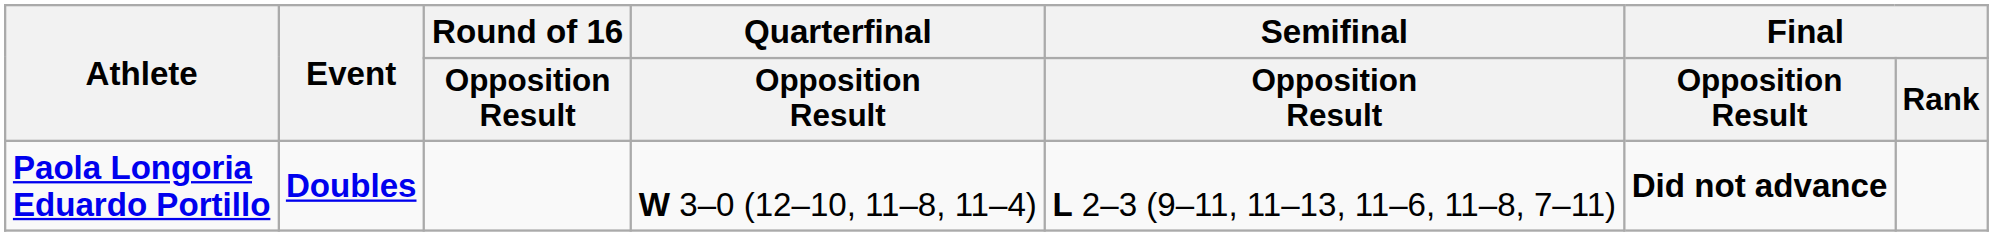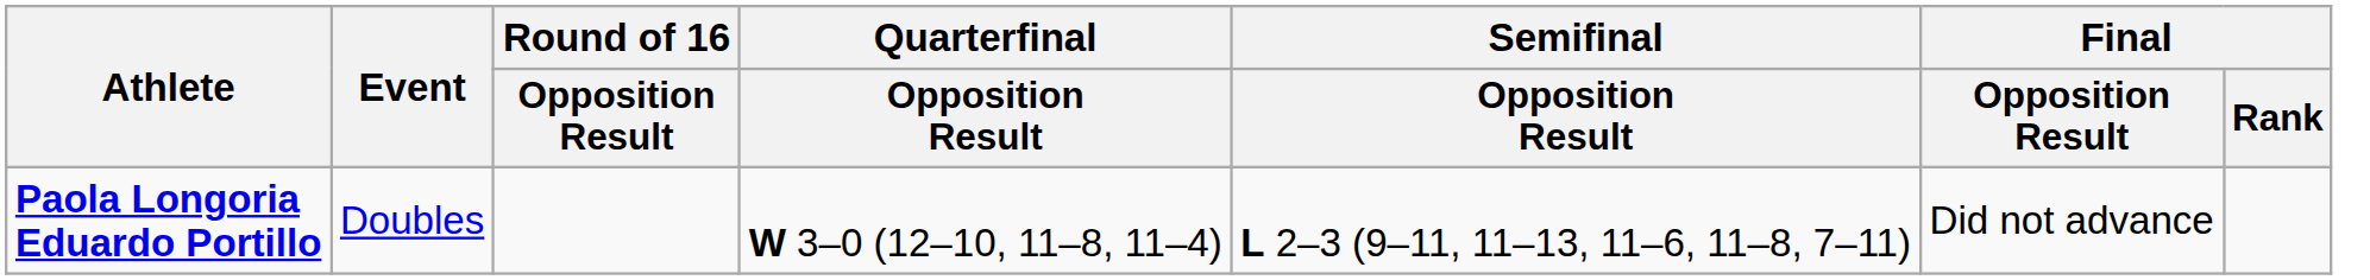Paola Longoria Eduardo Portillo | Event: bold -> normal
Paola Longoria Eduardo Portillo | Final / Opposition Result: bold -> normal
